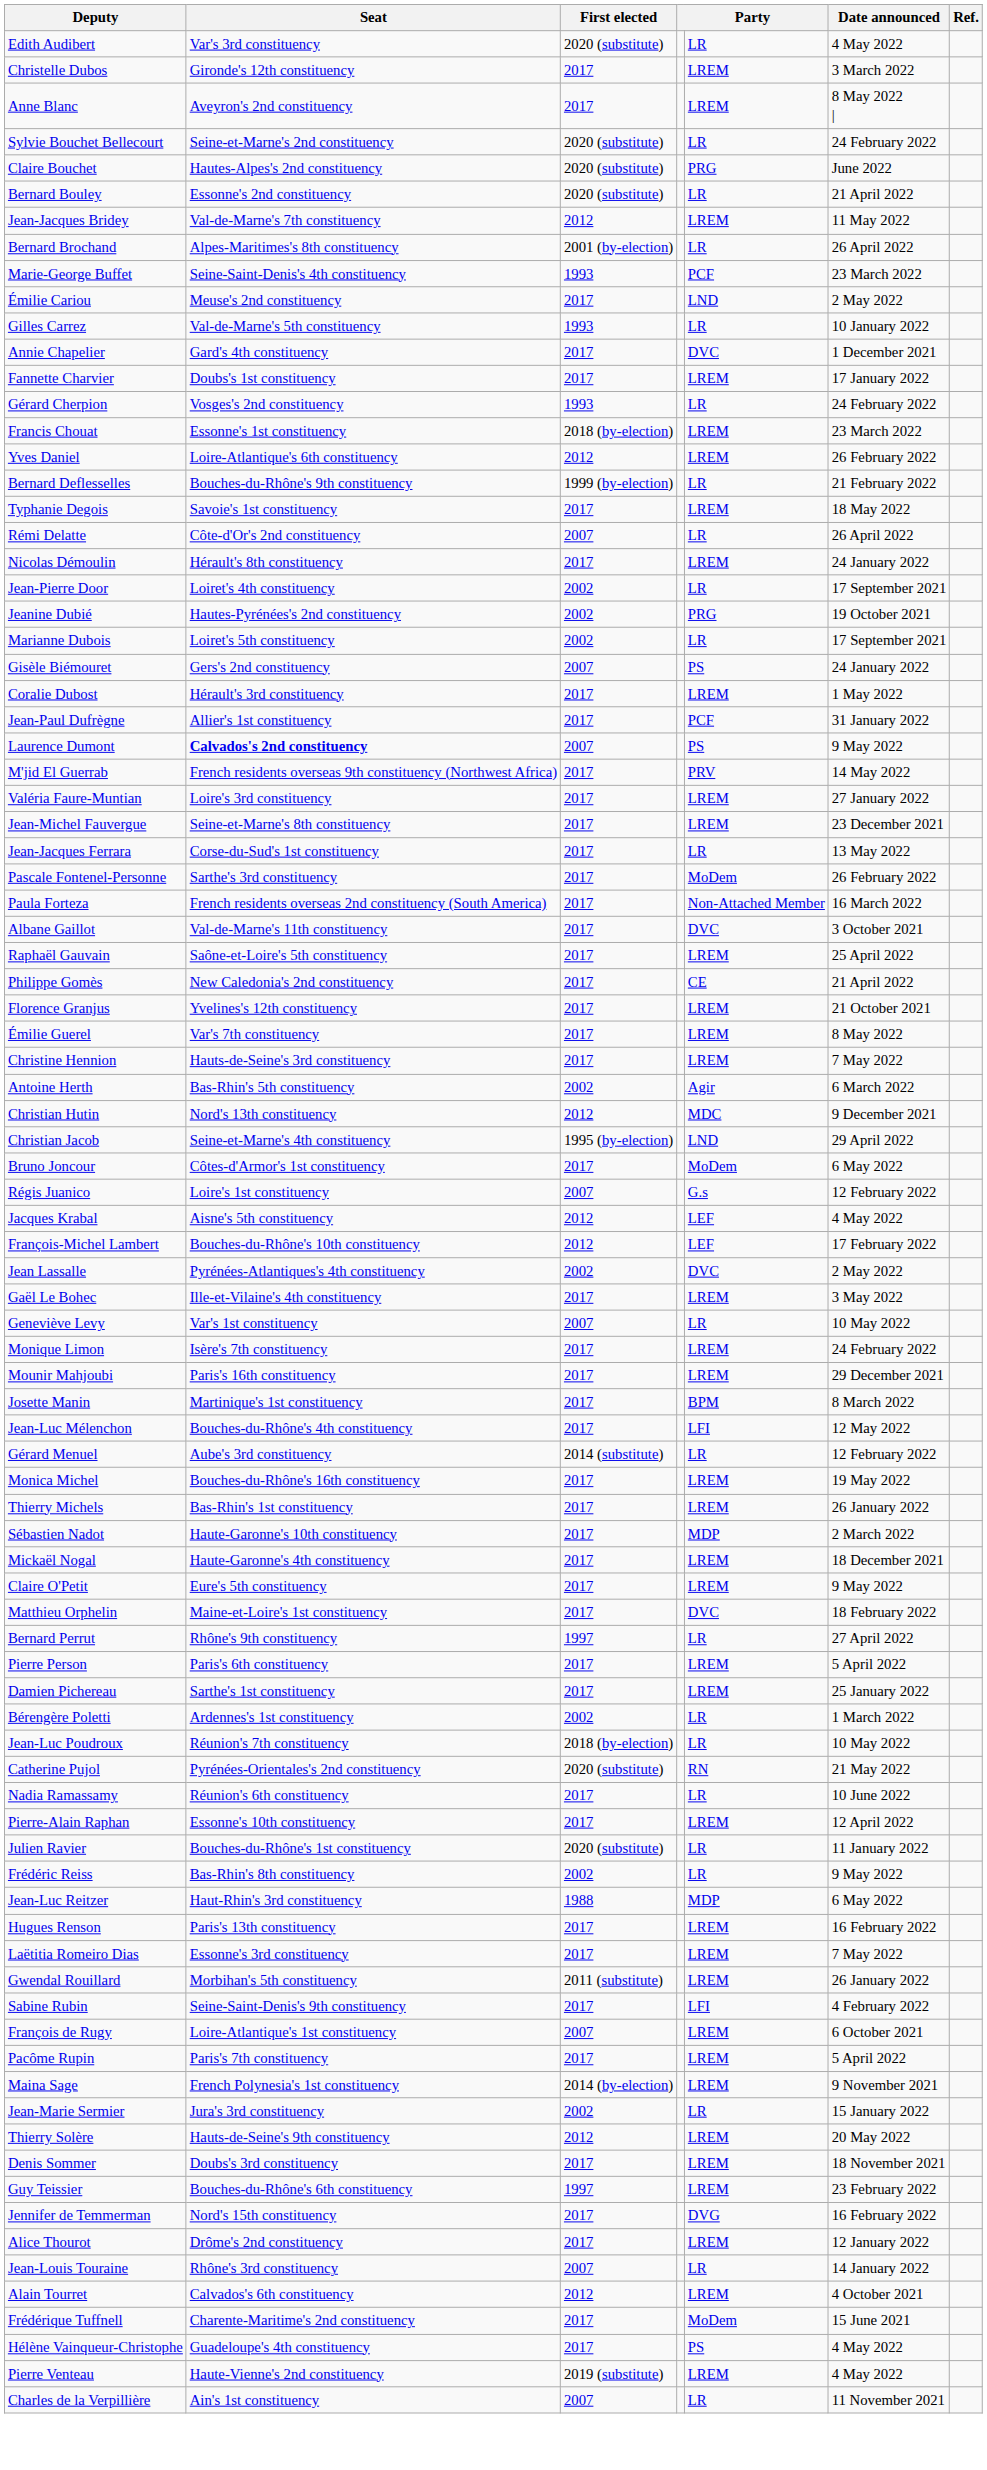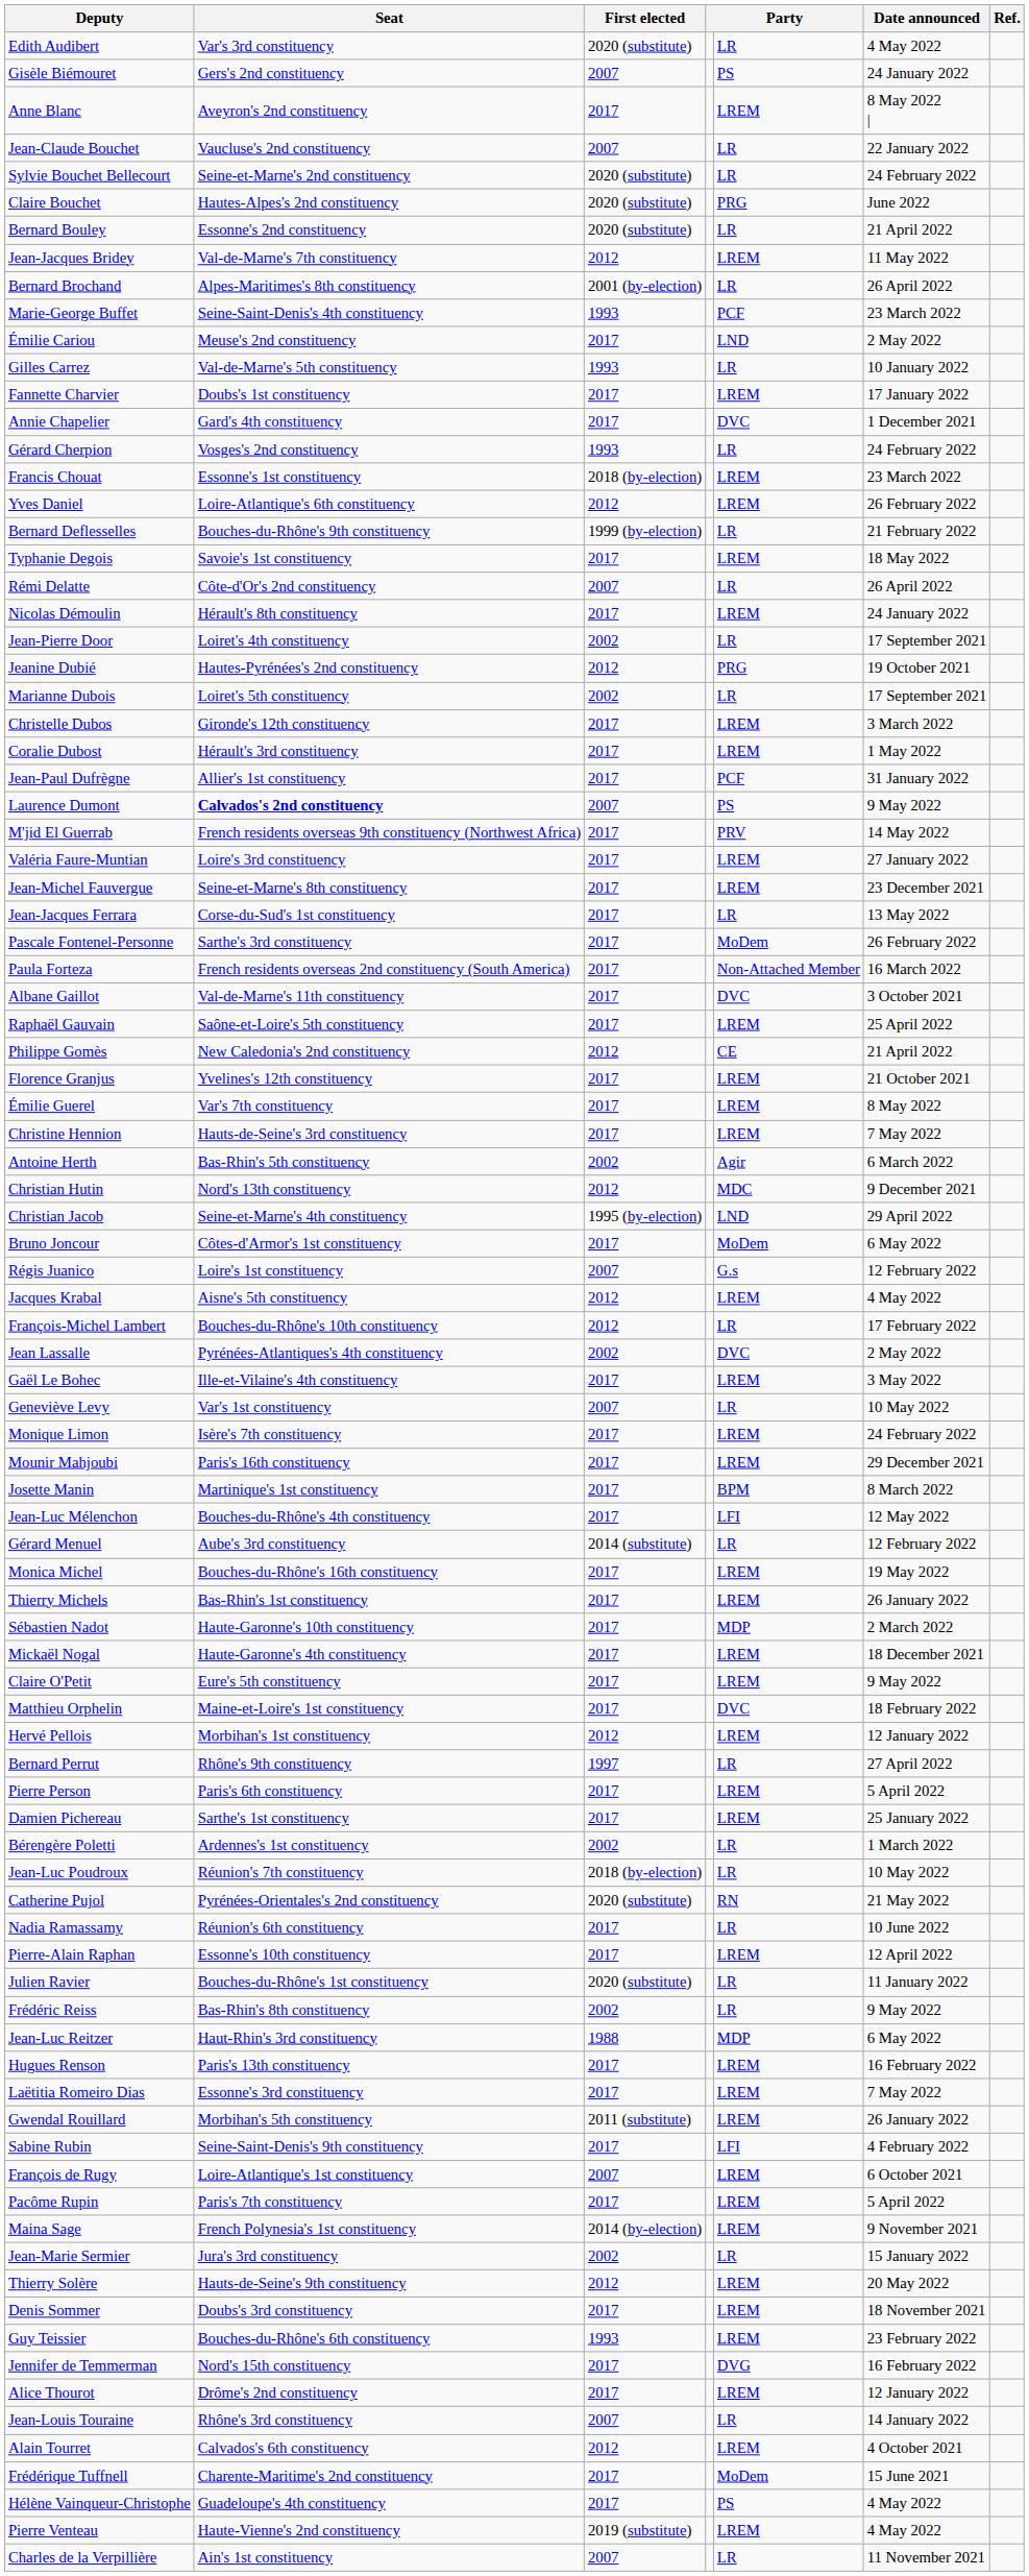rows swapped: Gisèle Biémouret <-> Christelle Dubos
+ row: Jean-Claude Bouchet | Vaucluse's 2nd constituency | 2007 | LR | 22 January 2022
rows swapped: Annie Chapelier <-> Fannette Charvier
Jeanine Dubié | First elected: 2002 -> 2012
Philippe Gomès | First elected: 2017 -> 2012
Jacques Krabal | column 5: LEF -> LREM
François-Michel Lambert | column 5: LEF -> LR
+ row: Hervé Pellois | Morbihan's 1st constituency | 2012 | LREM | 12 January 2022
Guy Teissier | First elected: 1997 -> 1993
